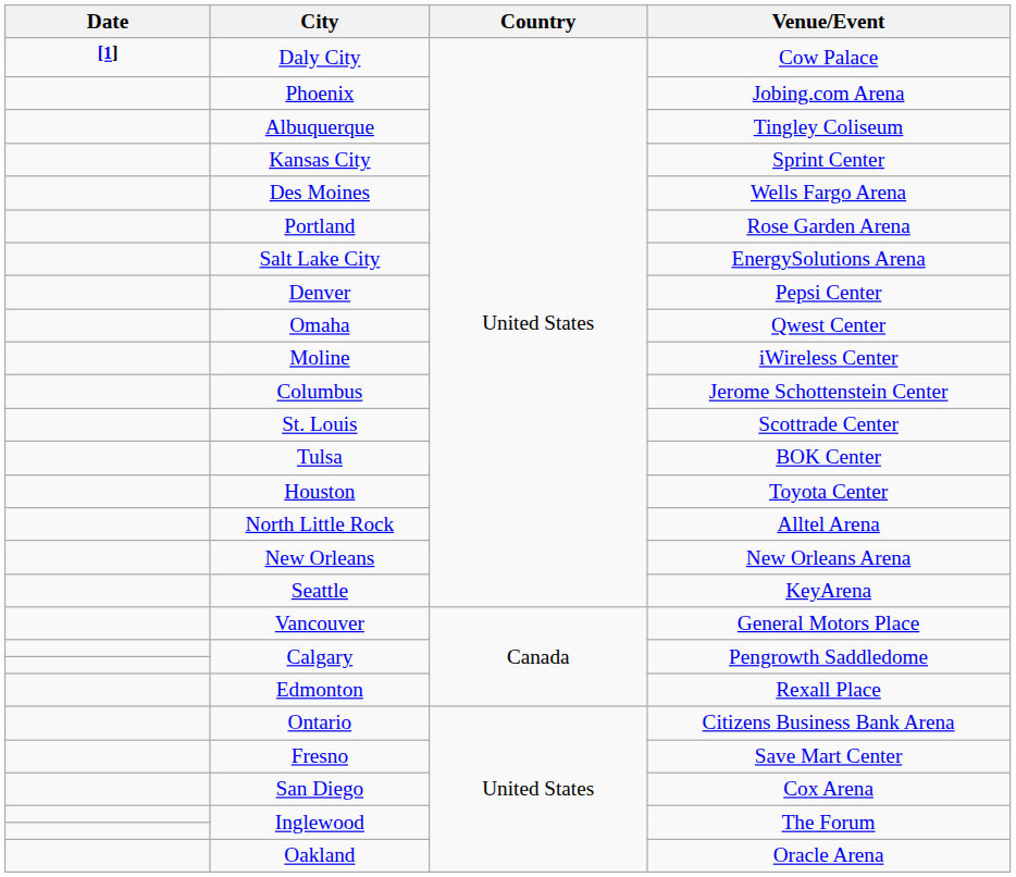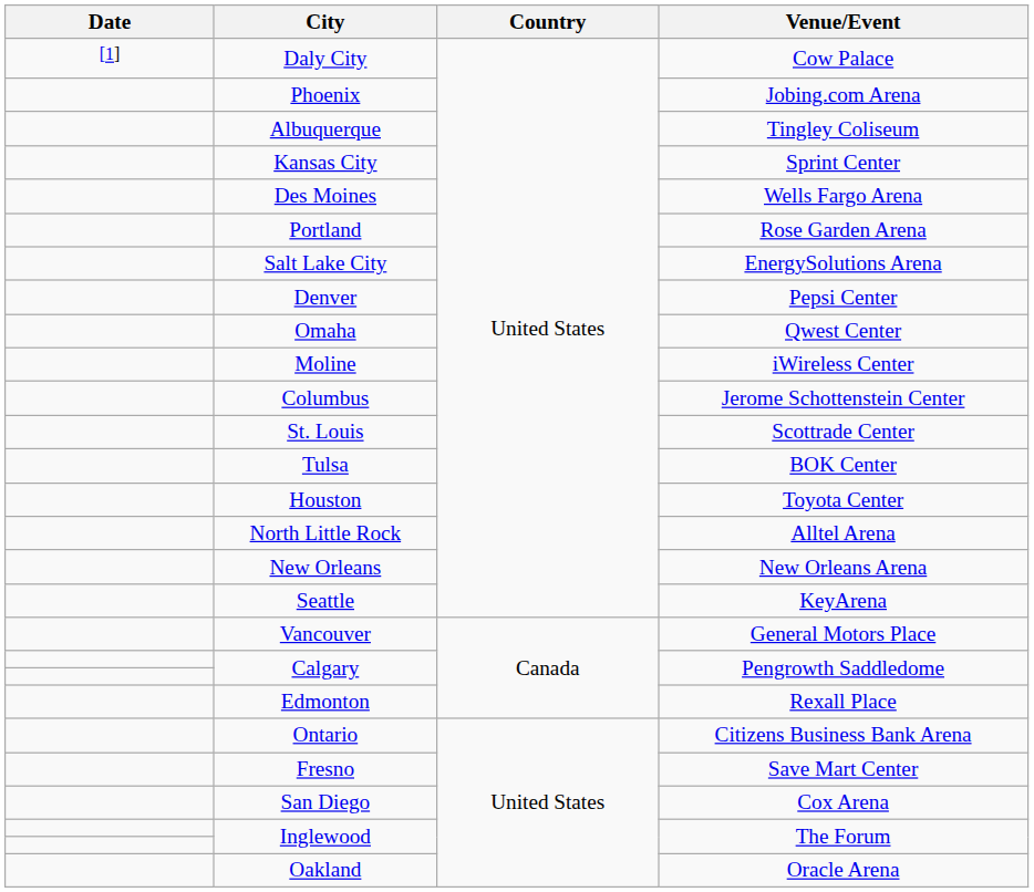Daly City | Date: bold -> normal
